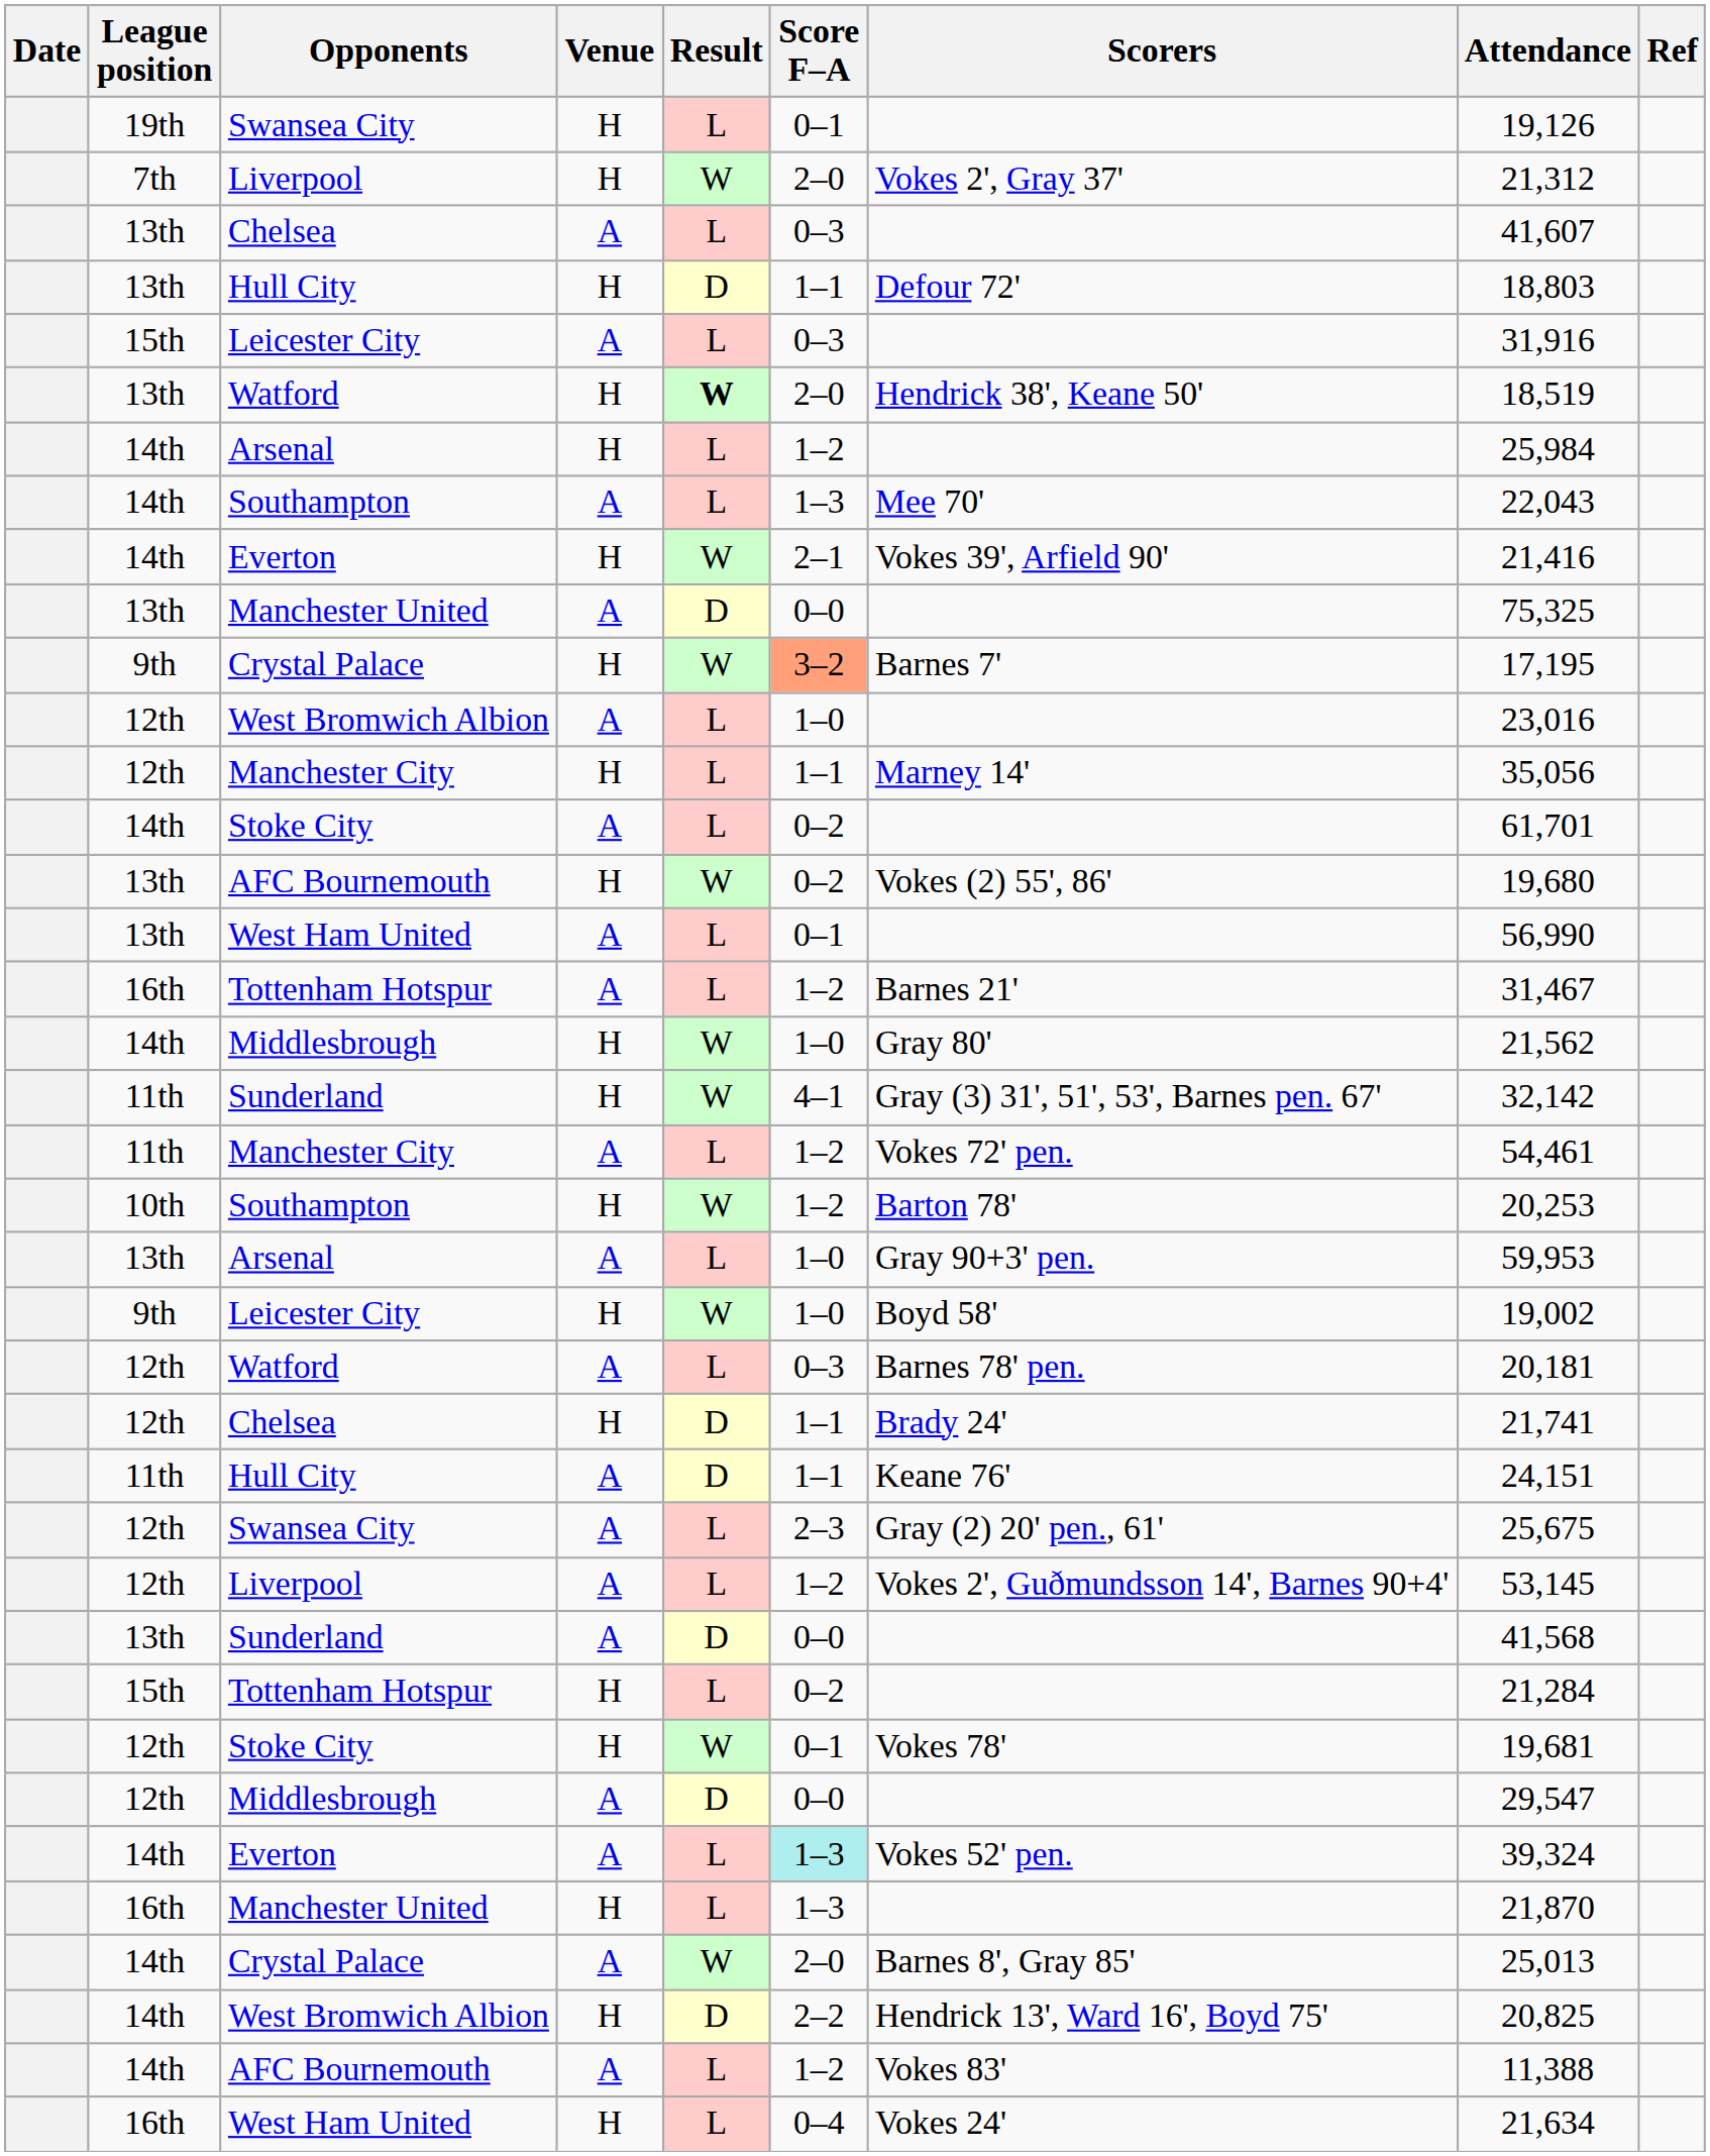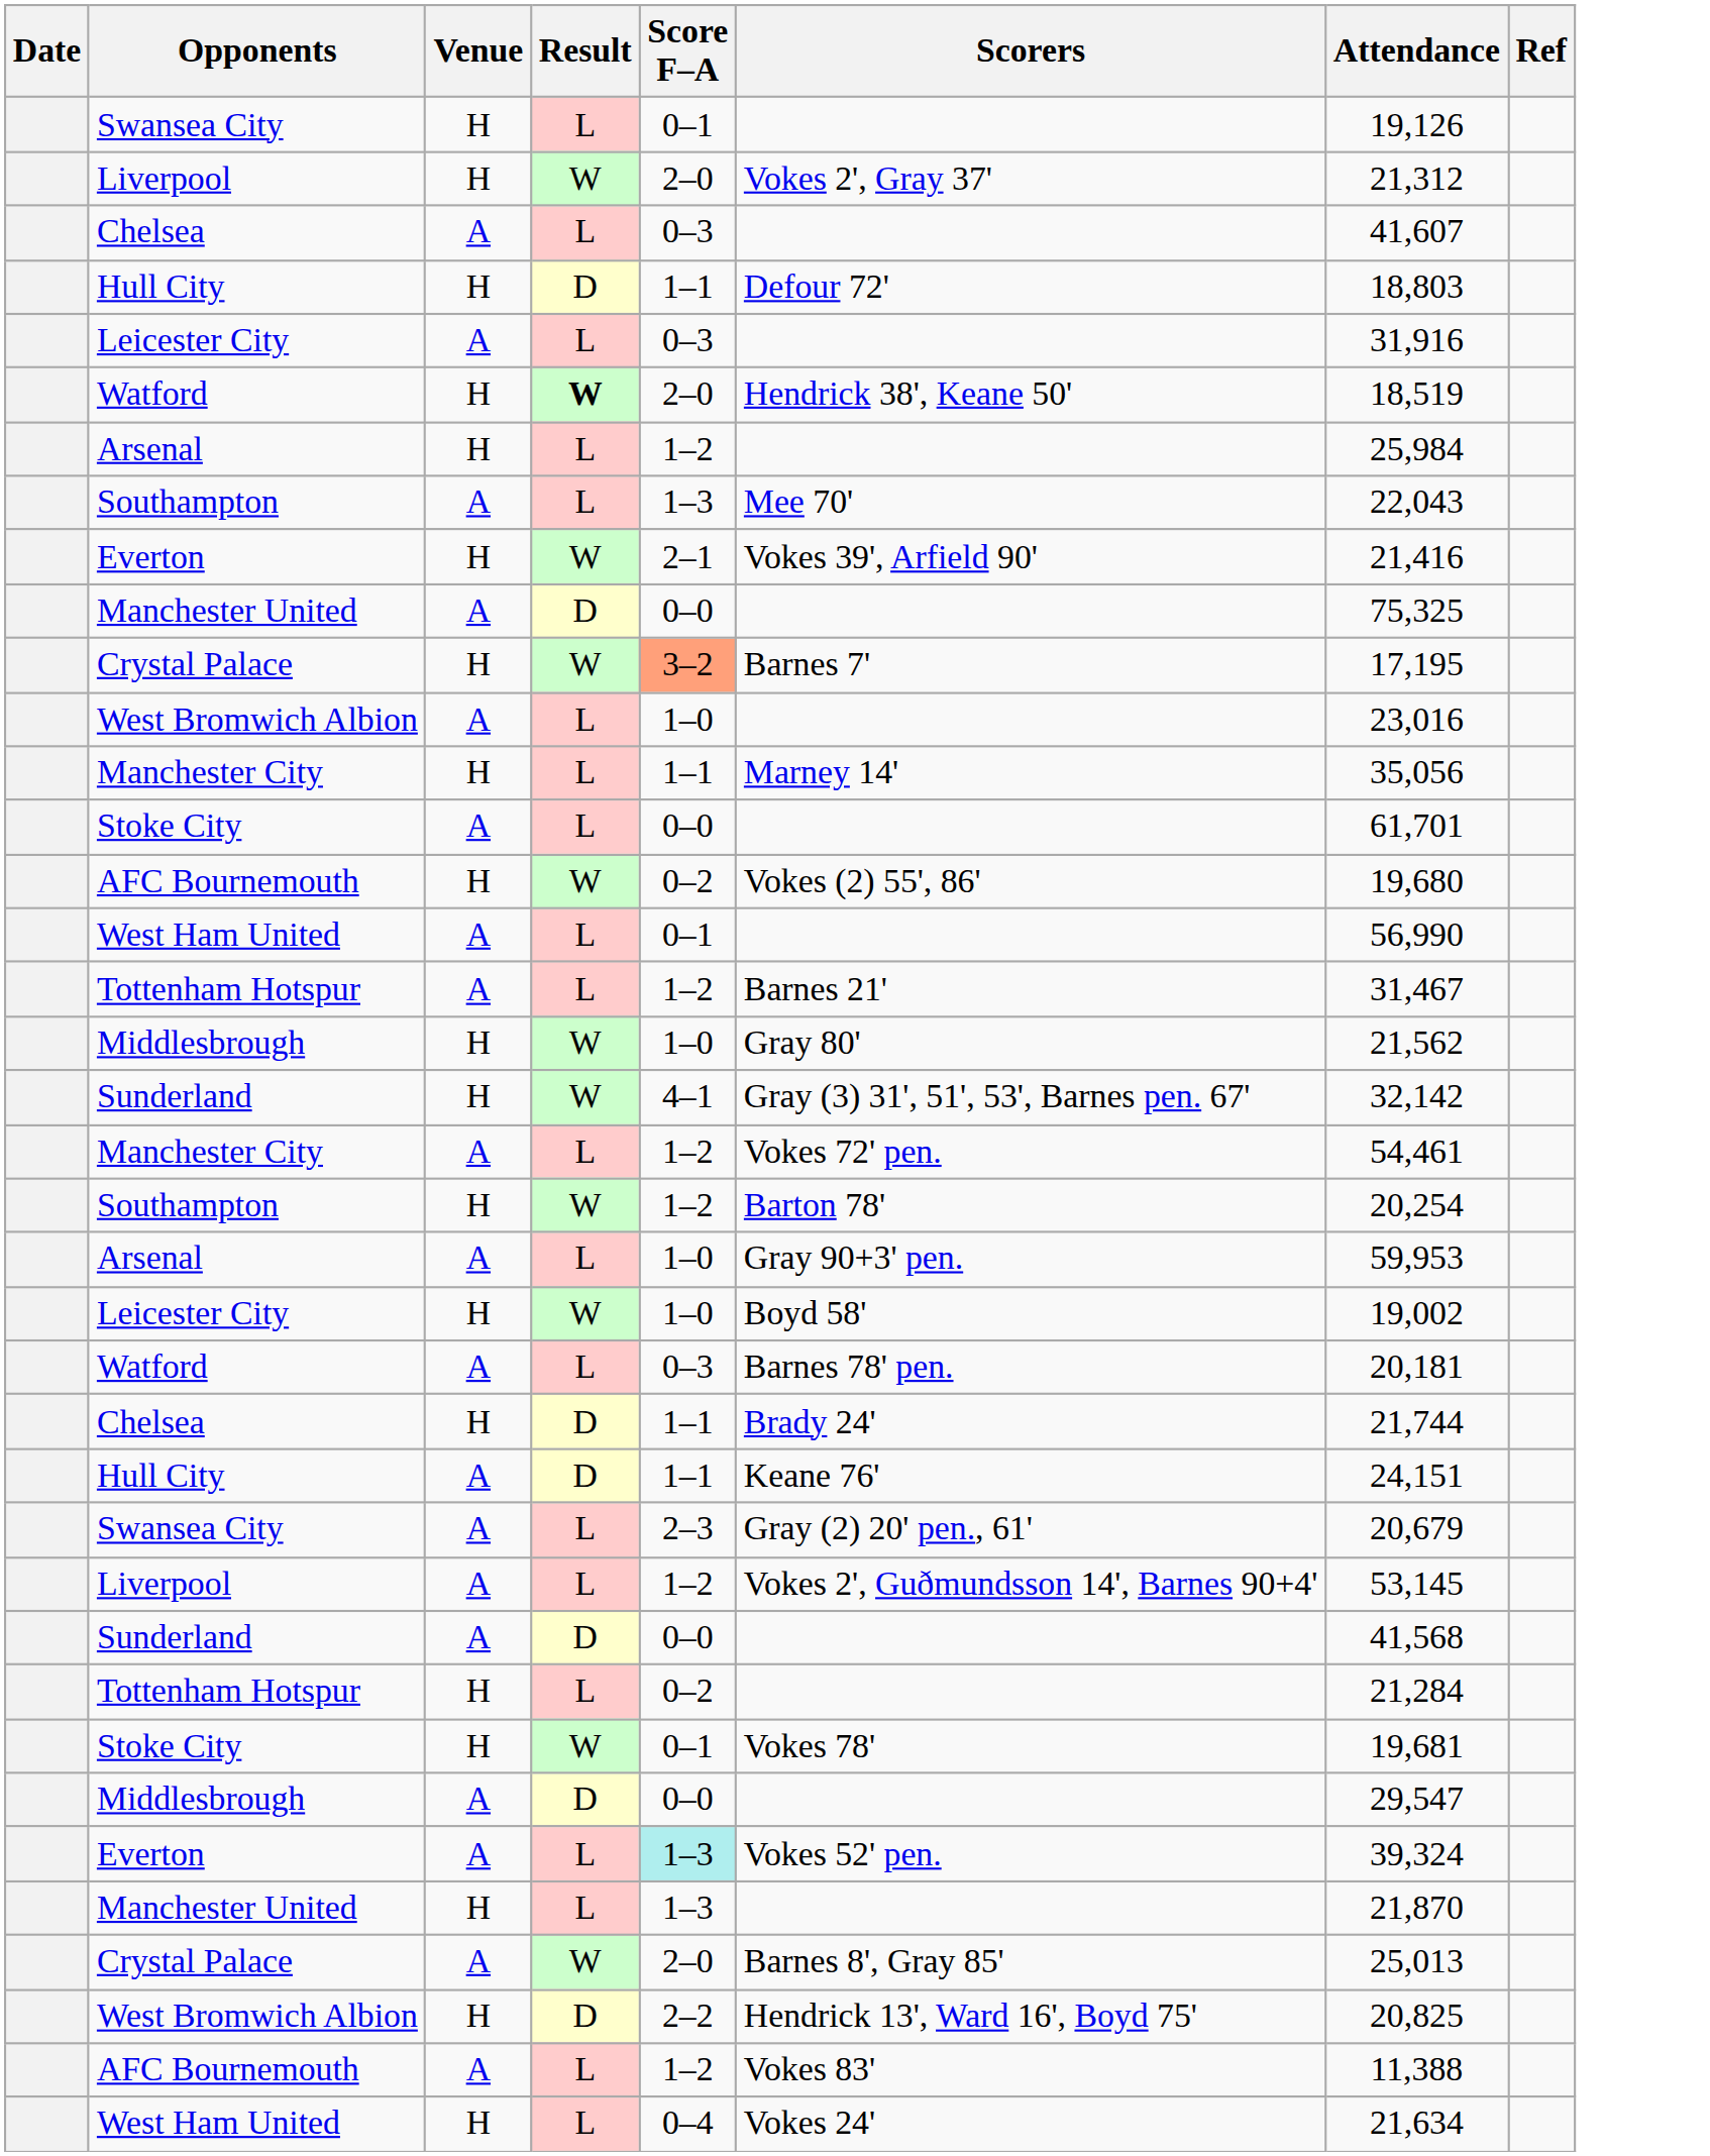- column: League position | 19th | 7th | 13th | 13th | 15th | 13th | 14th | 14th | 14th | 13th | 9th | 12th | 12th | 14th | 13th | 13th | 16th | 14th | 11th | 11th | 10th | 13th | 9th | 12th | 12th | 11th | 12th | 12th | 13th | 15th | 12th | 12th | 14th | 16th | 14th | 14th | 14th | 16th
Stoke City / A | Score F–A: 0–2 -> 0–0
Southampton / H | Attendance: 20,253 -> 20,254
Chelsea / H | Attendance: 21,741 -> 21,744
Swansea City / A | Attendance: 25,675 -> 20,679
